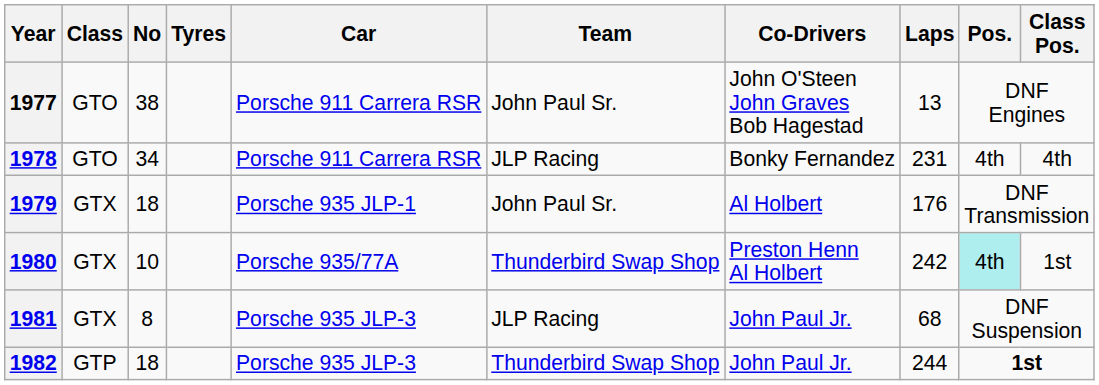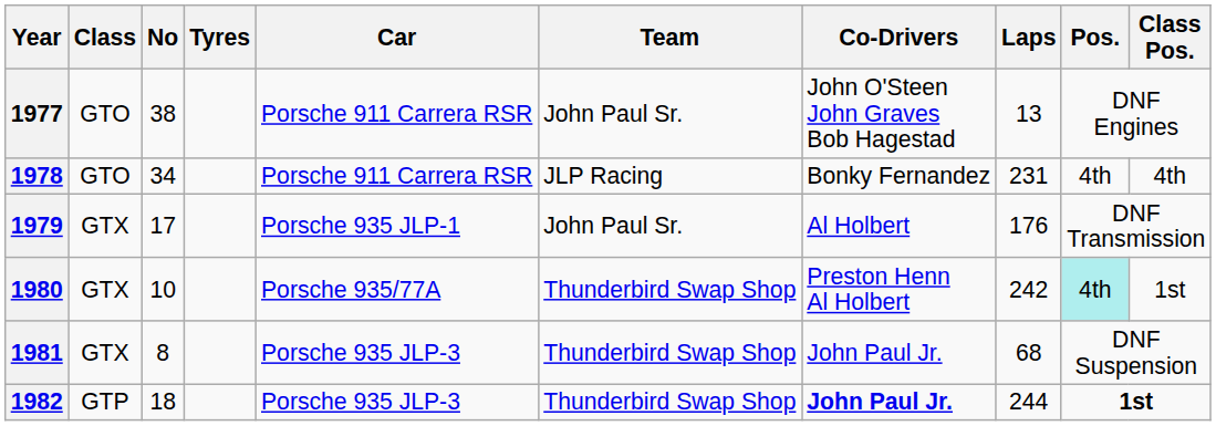1979 | No: 18 -> 17
1981 | Team: JLP Racing -> Thunderbird Swap Shop
1982 | Co-Drivers: normal -> bold
